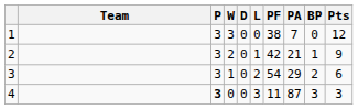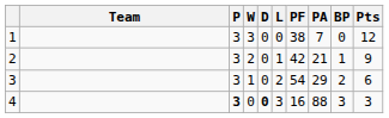4 | D: normal -> bold
4 | PF: 11 -> 16
4 | PA: 87 -> 88
